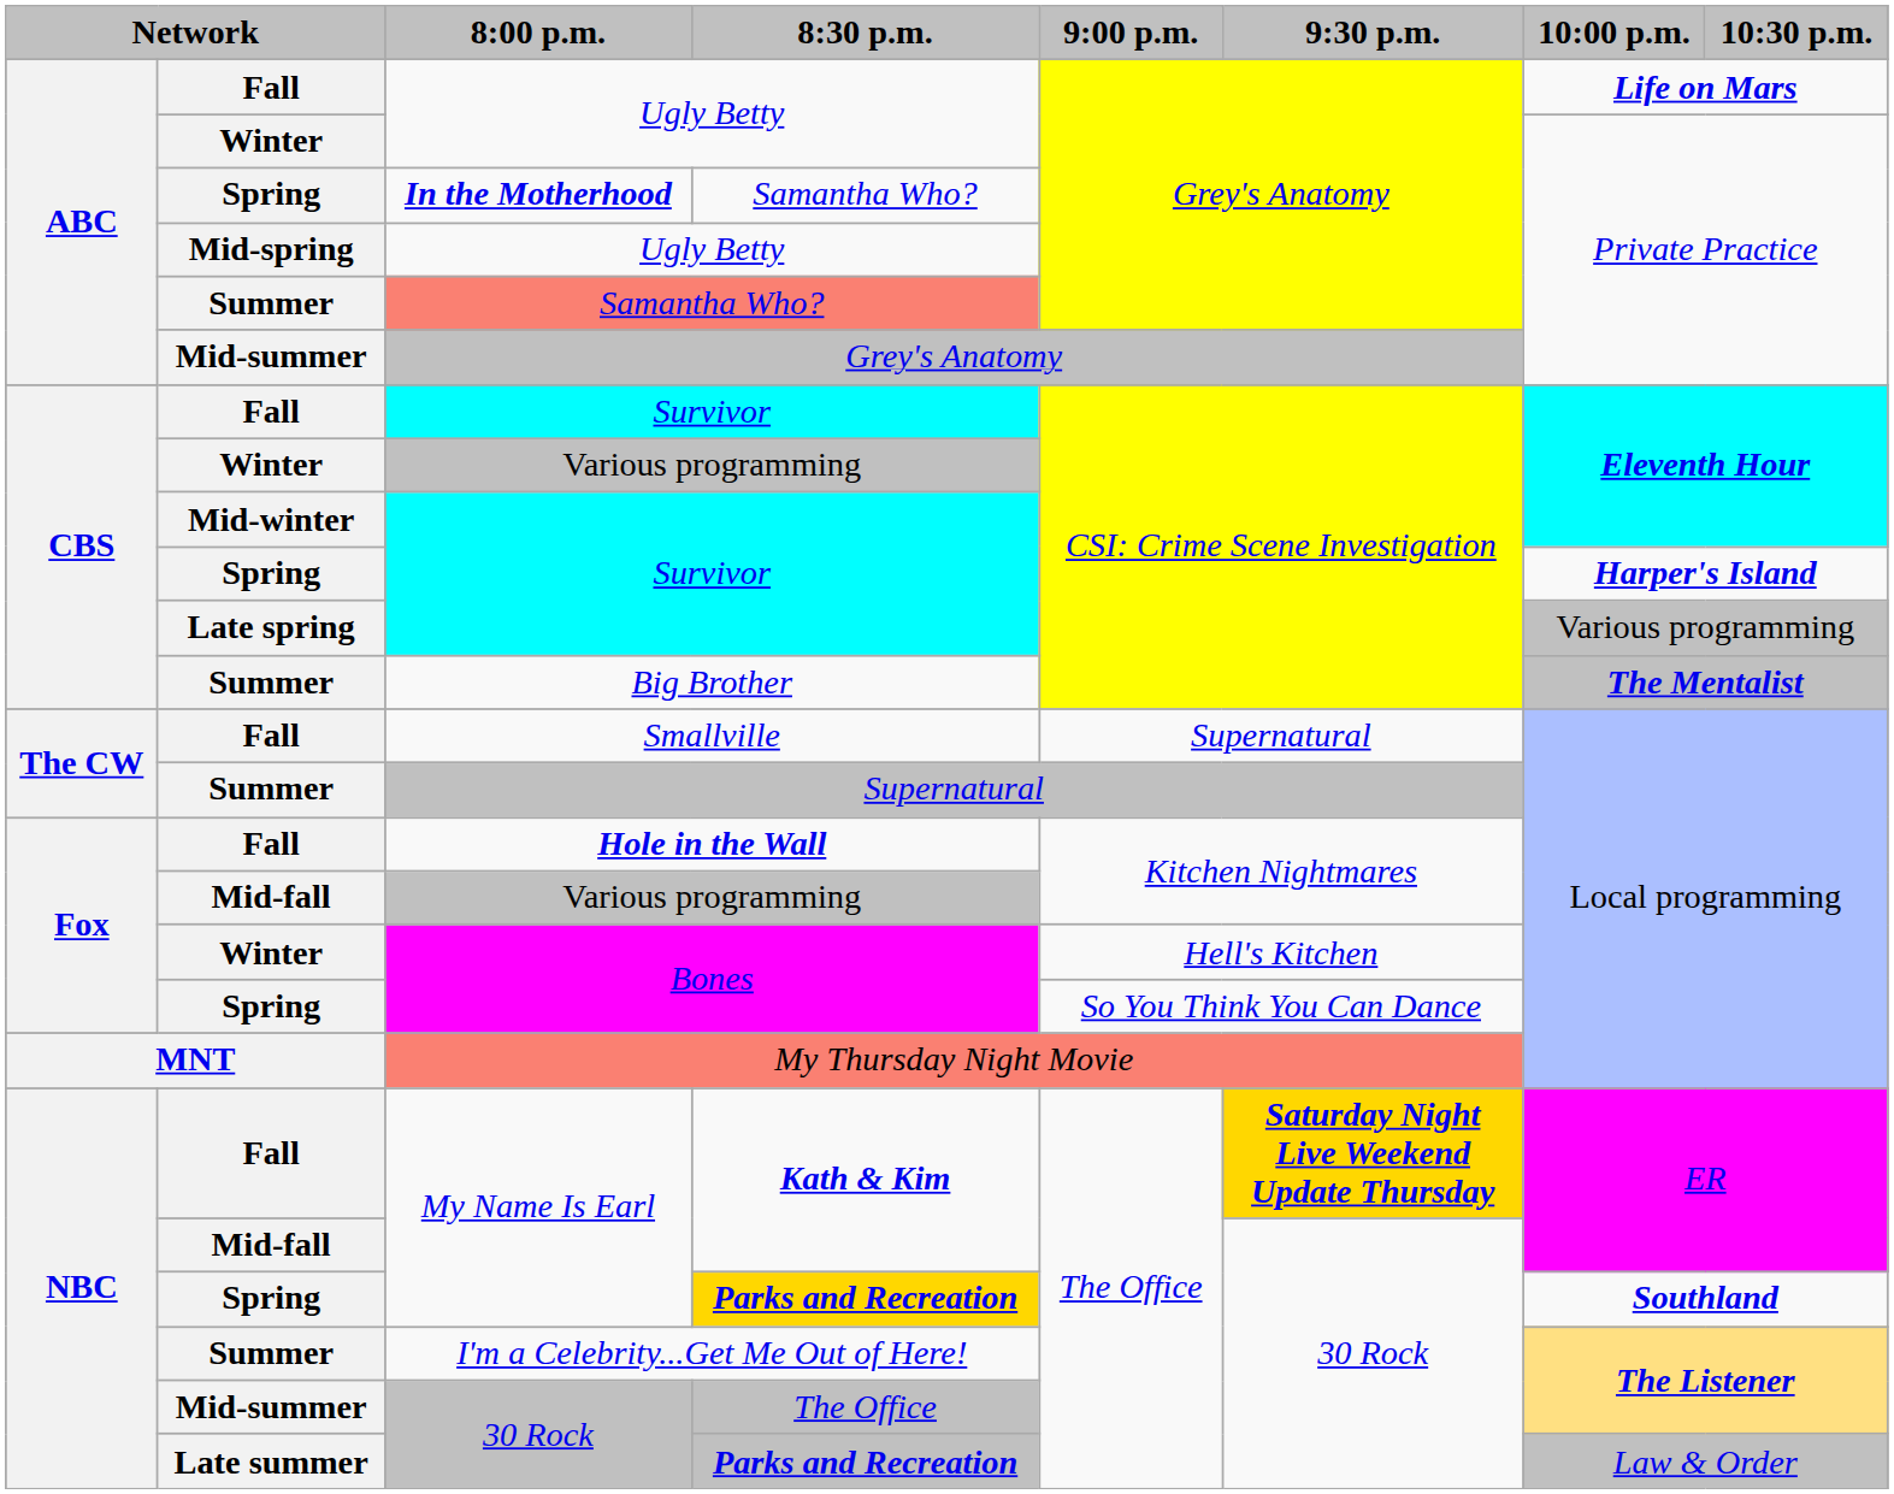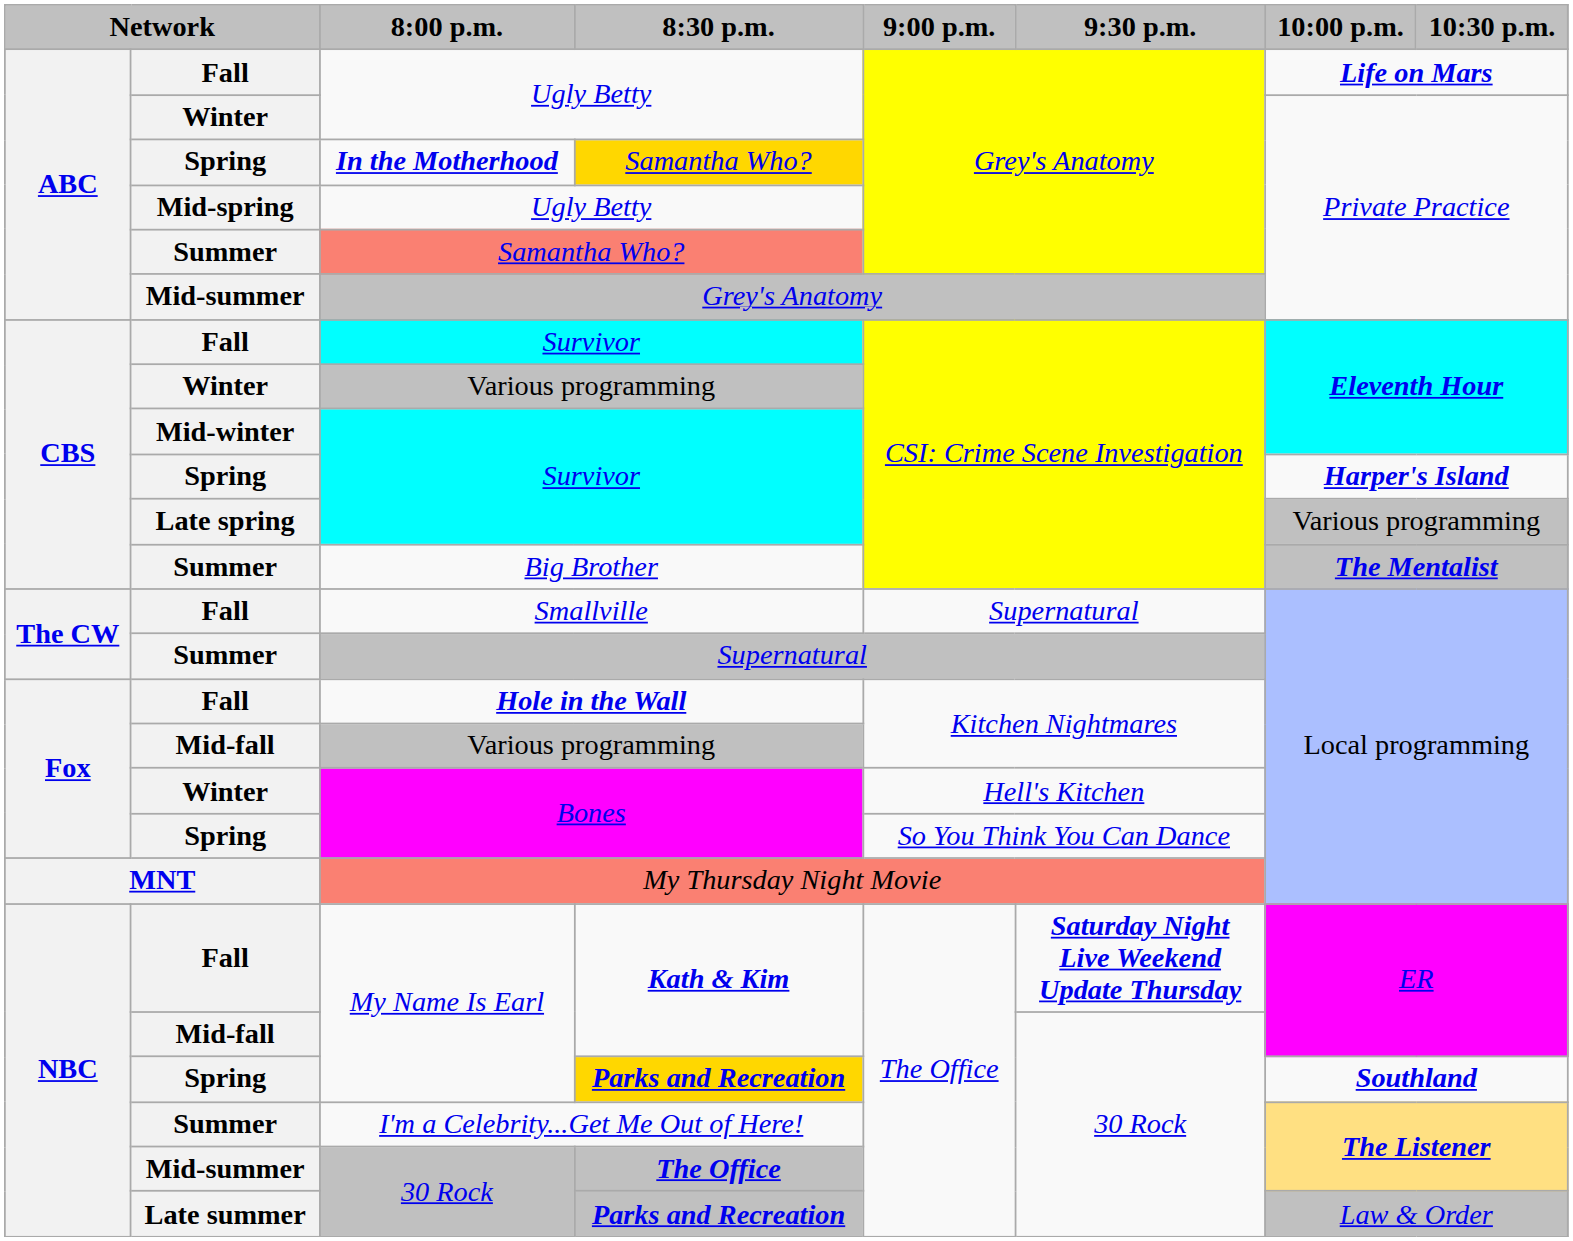In the Motherhood | 8:30 p.m.: no background -> gold background
Fall / My Name Is Earl | 9:30 p.m.: gold background -> no background
Mid-summer / 30 Rock | 8:30 p.m.: normal -> bold
